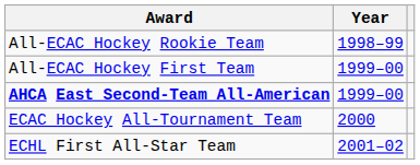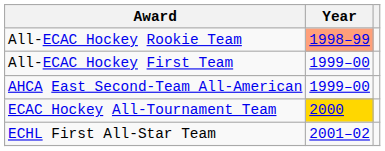row 2 | Year: no background -> lightsalmon background
row 4 | Award: bold -> normal
row 5 | Year: no background -> gold background
